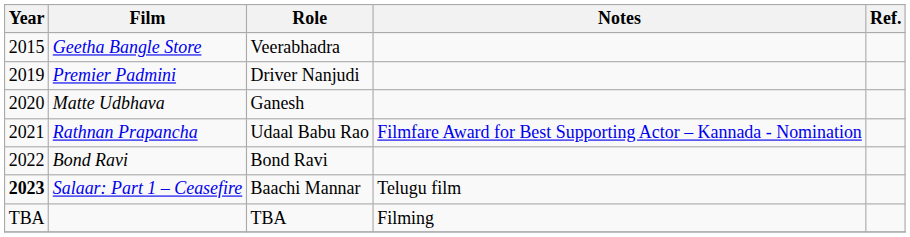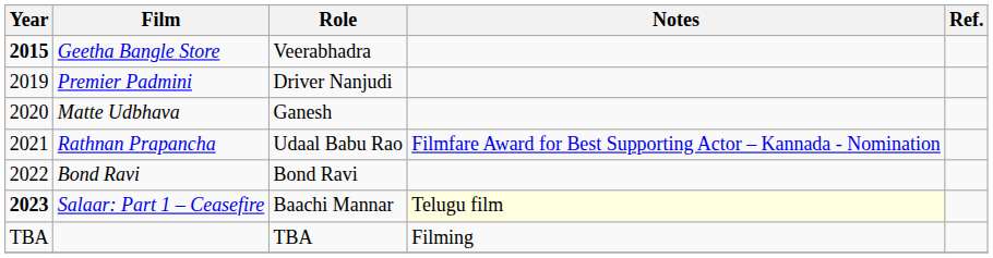Geetha Bangle Store | Year: normal -> bold
Salaar: Part 1 – Ceasefire | Notes: no background -> lightyellow background
